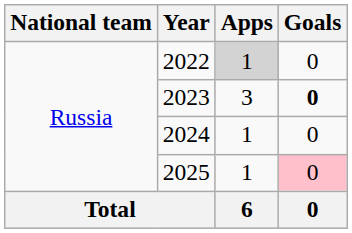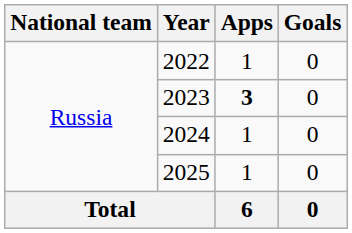2022 | Apps: lightgrey background -> no background
2023 | Apps: normal -> bold
2023 | Goals: bold -> normal
2025 | Goals: pink background -> no background
